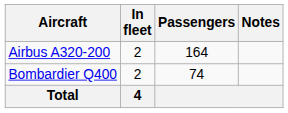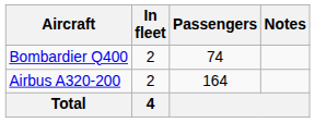rows swapped: Airbus A320-200 <-> Bombardier Q400
